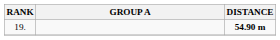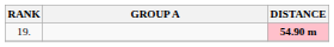19. | DISTANCE: no background -> pink background
